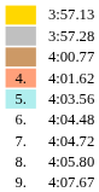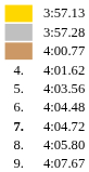4:01.62 | column 1: lightsalmon background -> no background
4:03.56 | column 1: paleturquoise background -> no background
4:04.72 | column 1: normal -> bold
